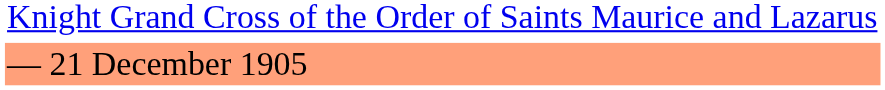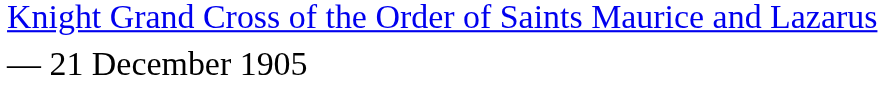— 21 December 1905 | column 1: lightsalmon background -> no background
